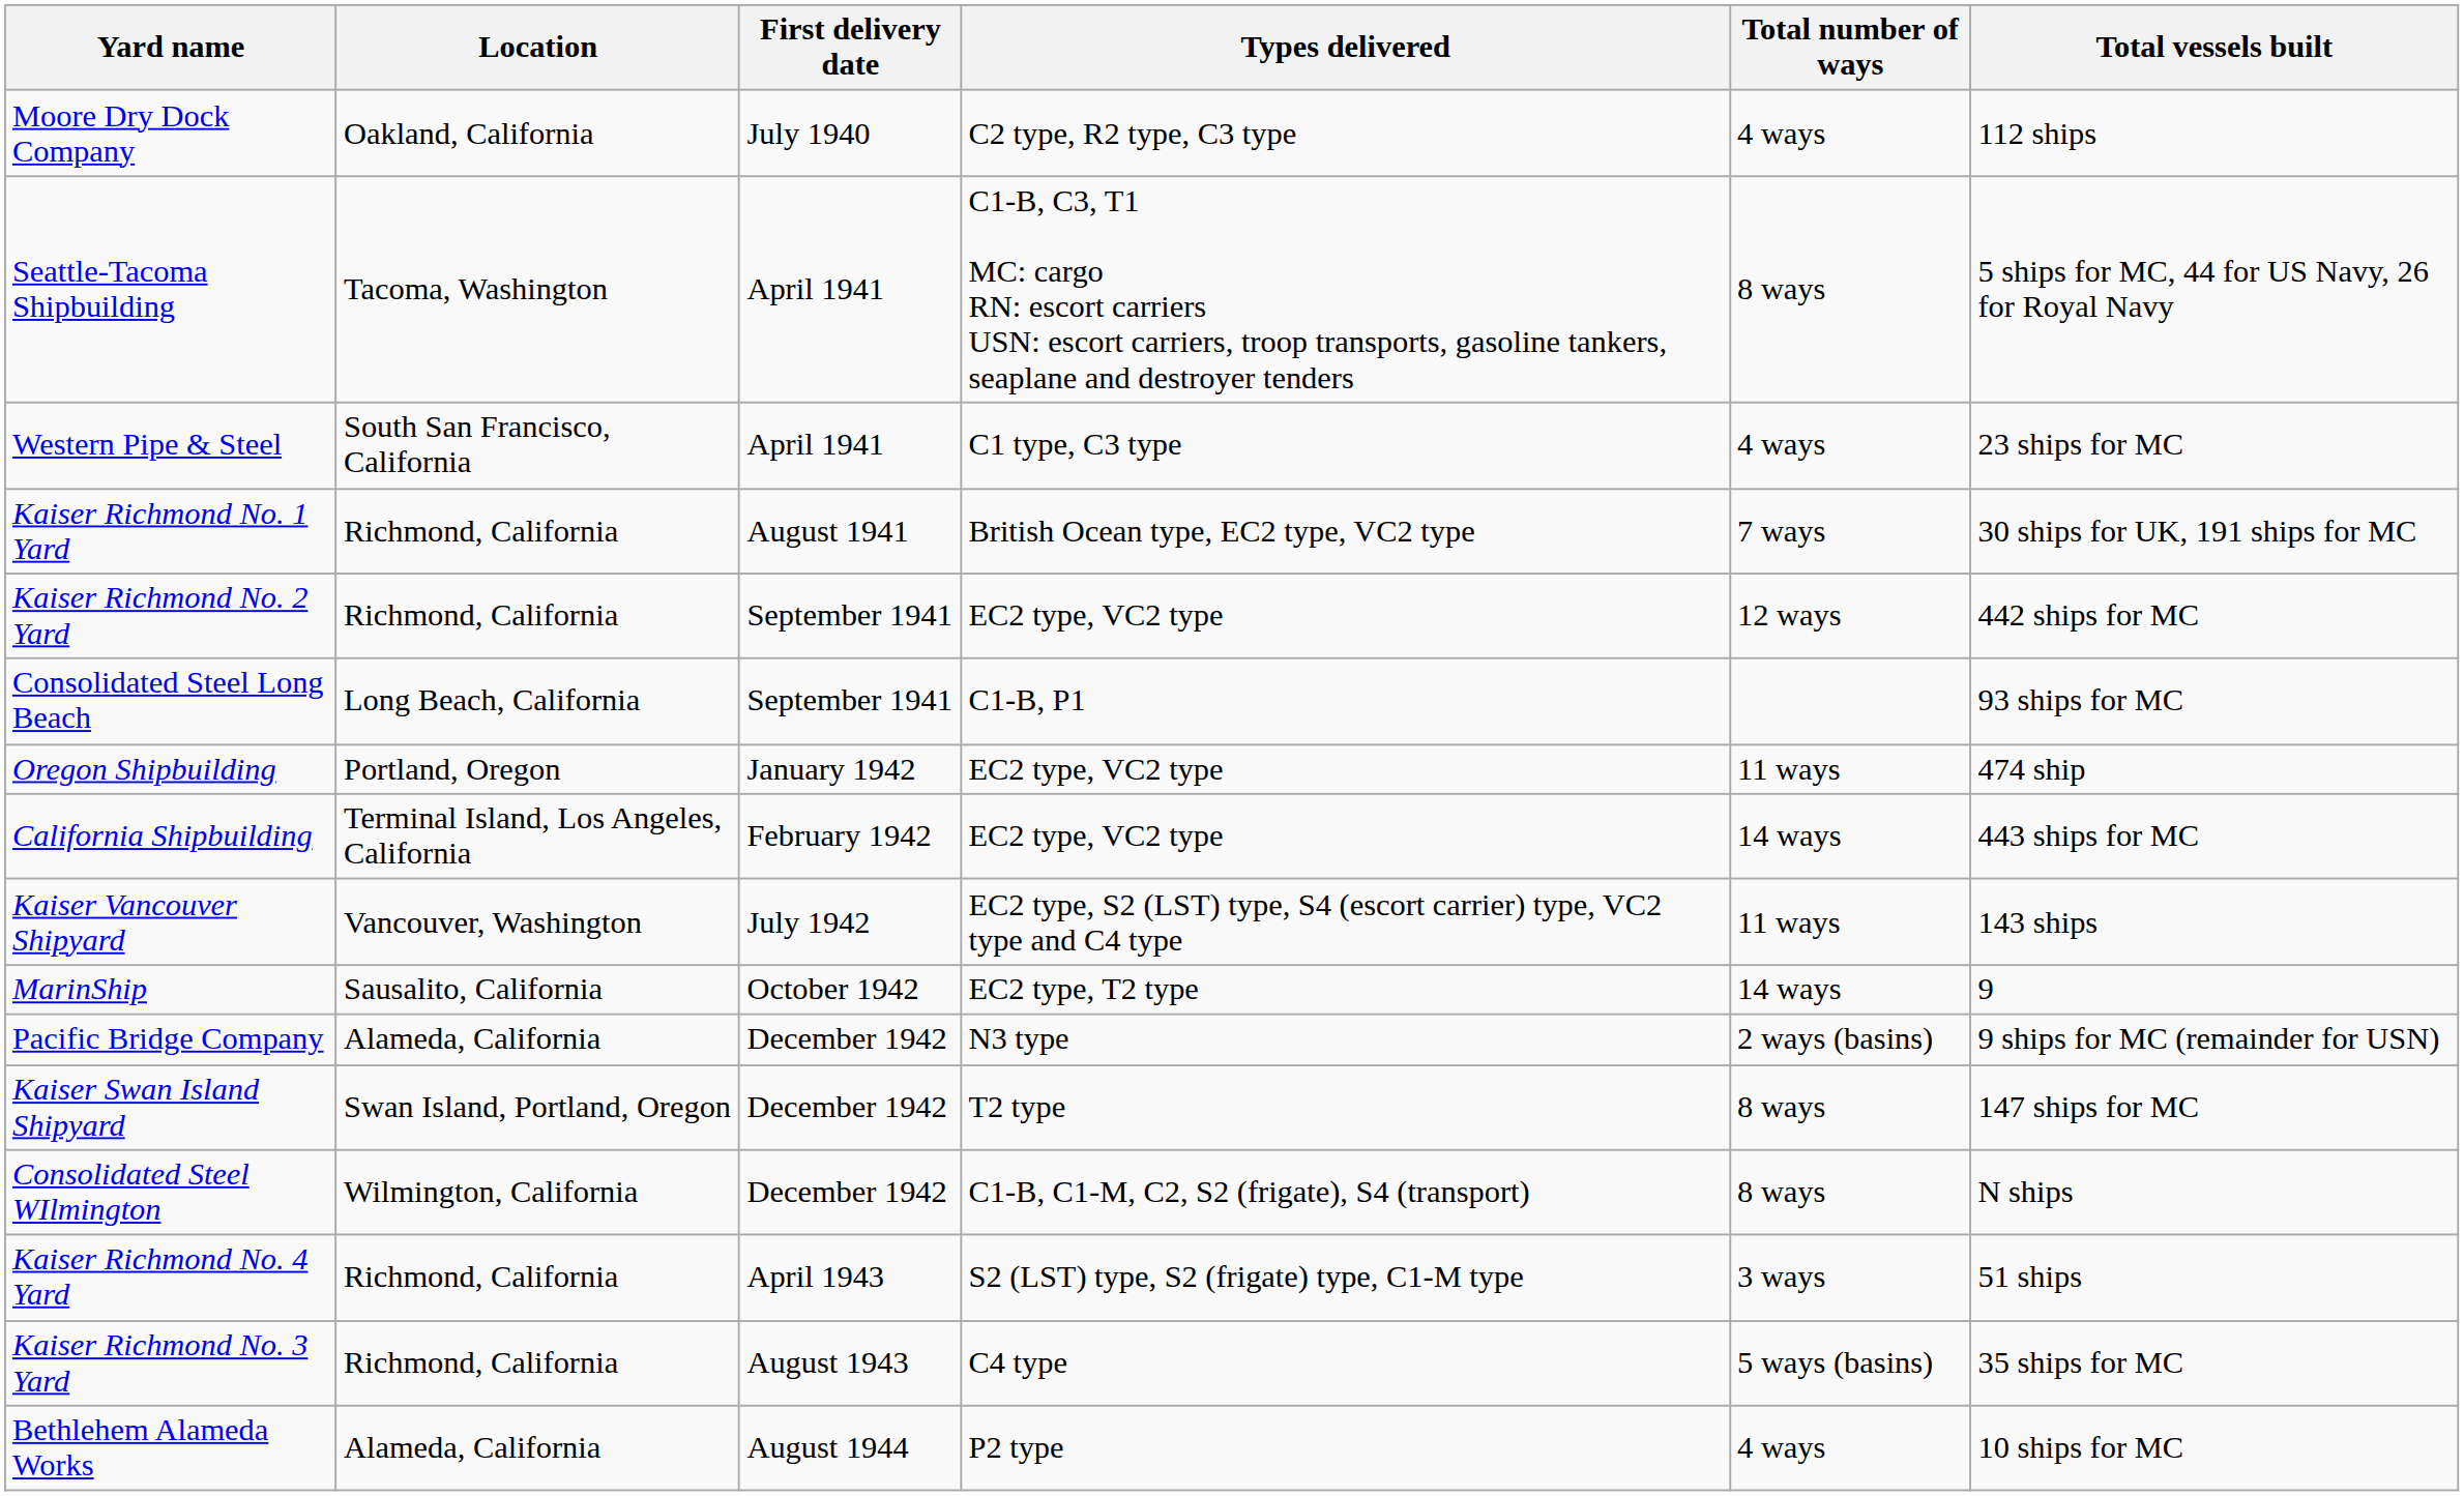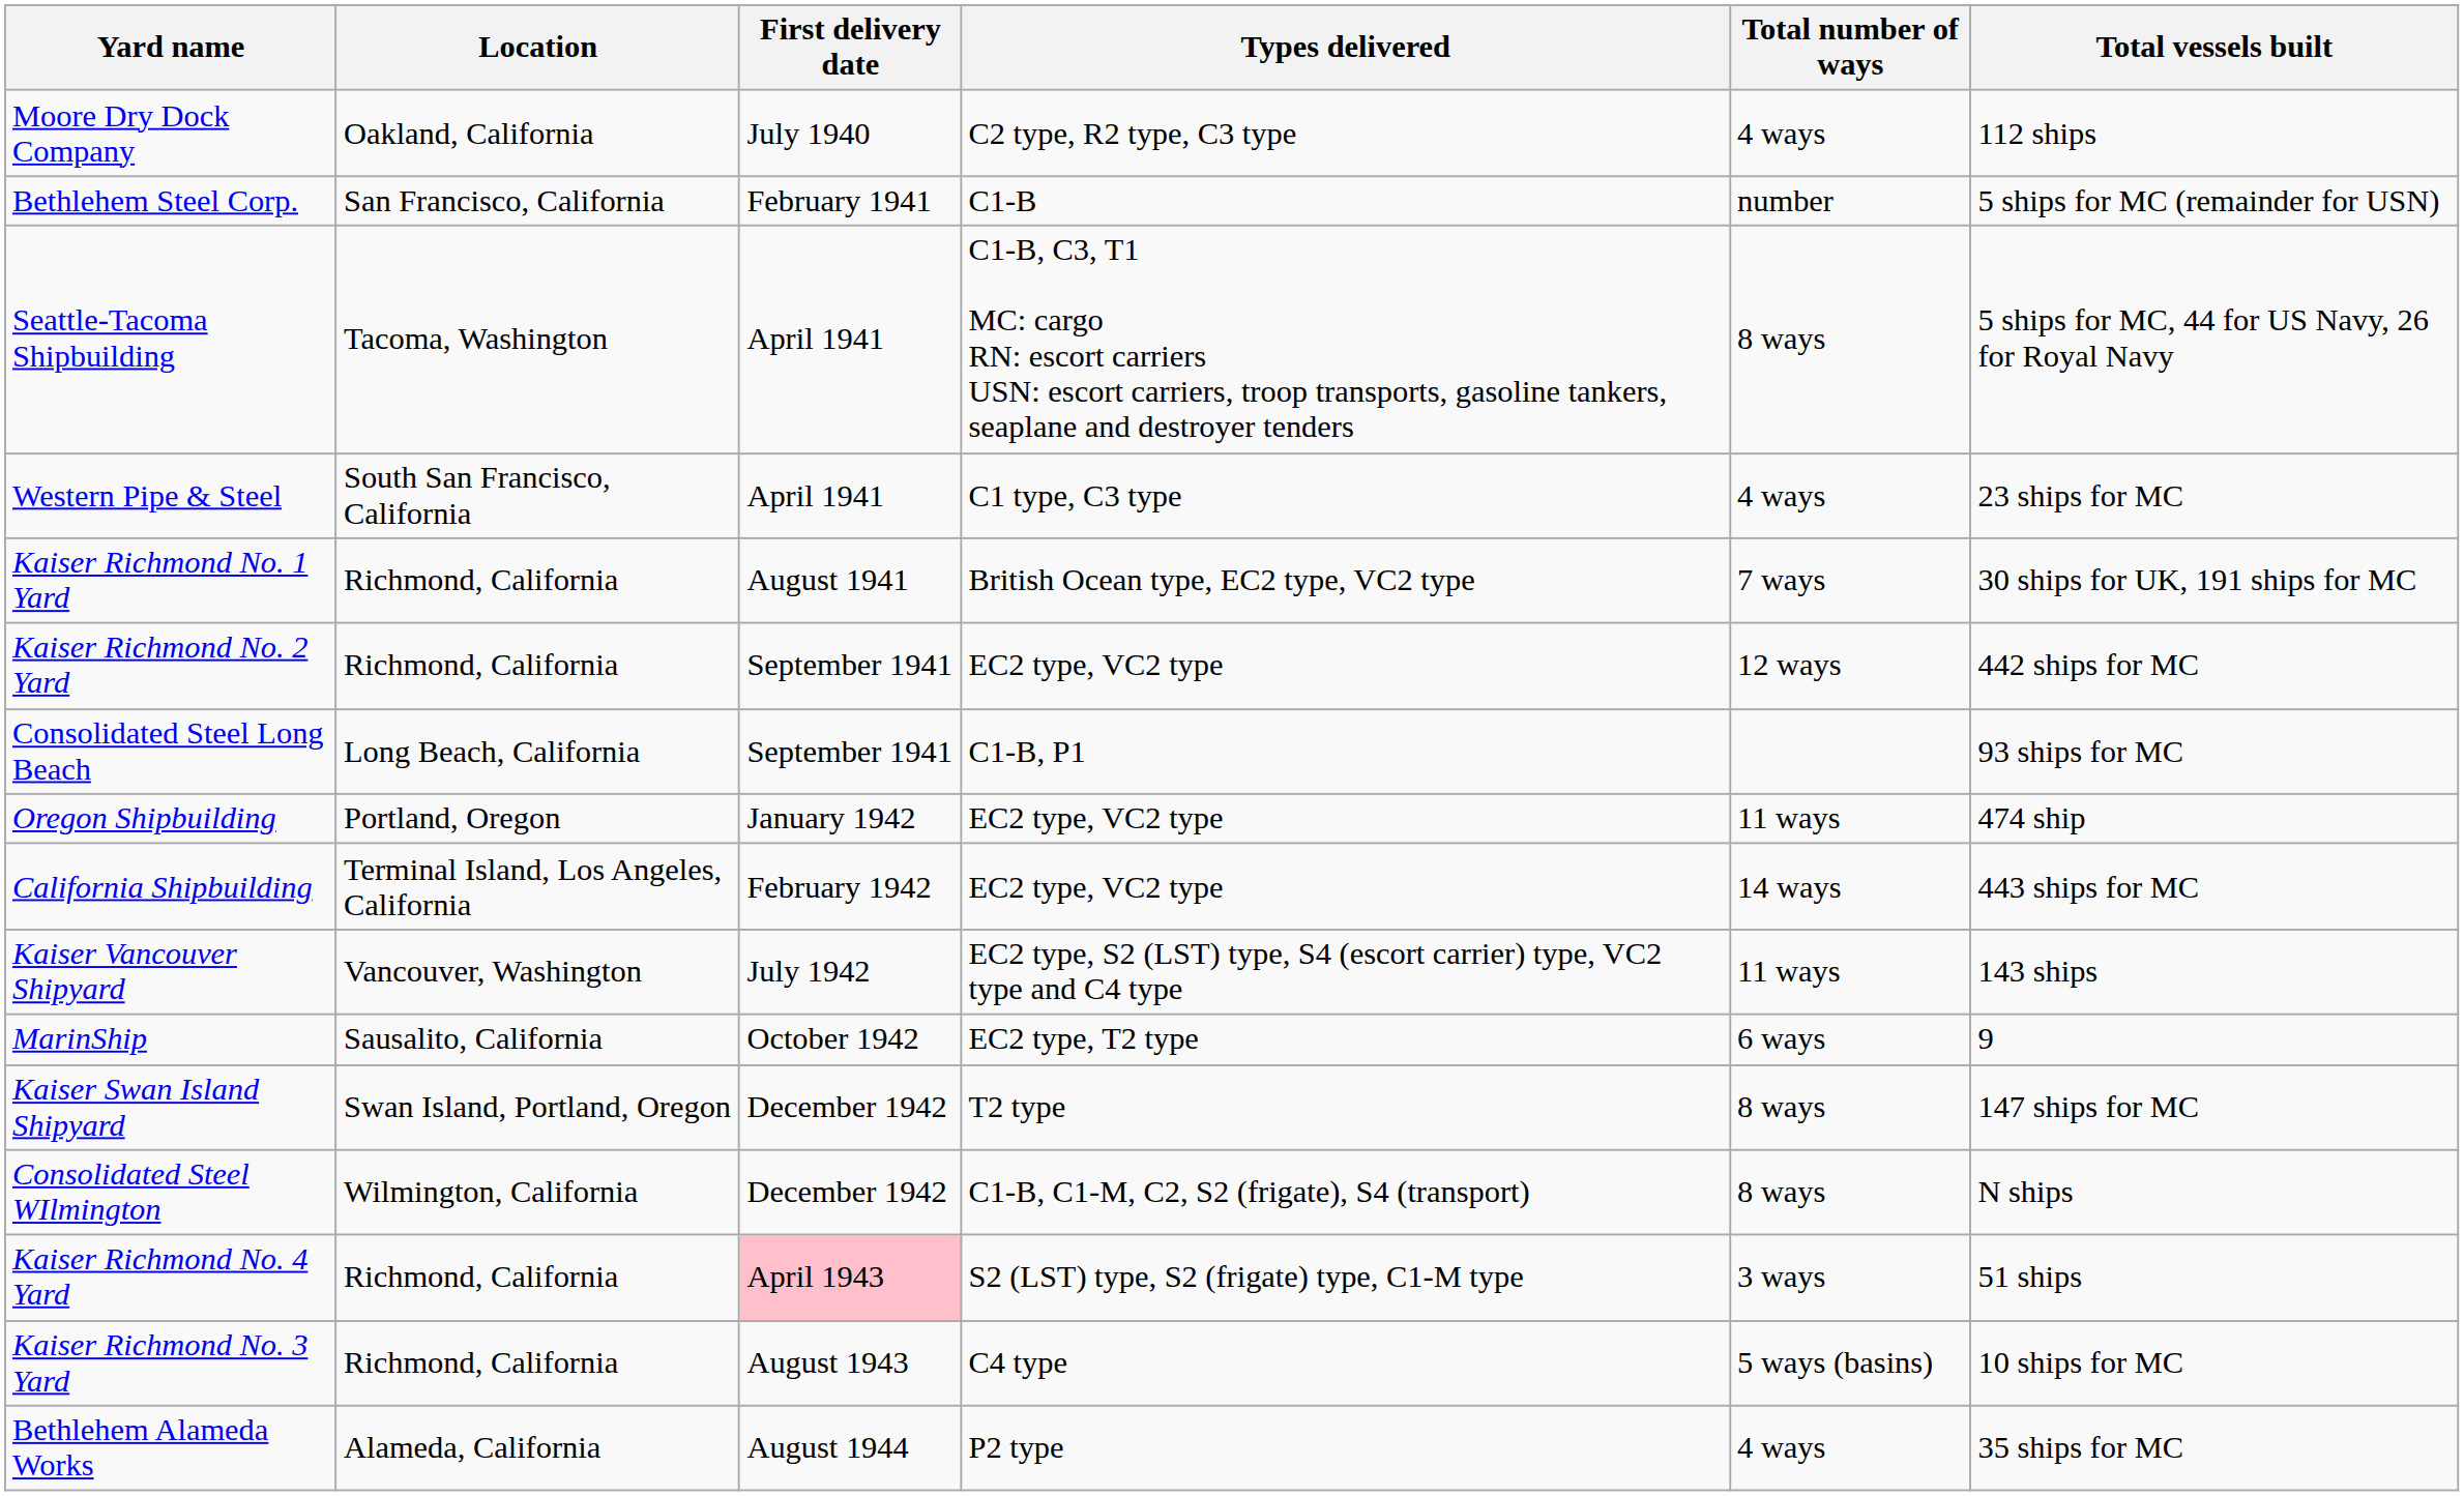+ row: Bethlehem Steel Corp. | San Francisco, California | February 1941 | C1-B | number | 5 ships for MC (remainder for USN)
MarinShip | Total number of ways: 14 ways -> 6 ways
- row: Pacific Bridge Company | Alameda, California | December 1942 | N3 type | 2 ways (basins) | 9 ships for MC (remainder for USN)
Kaiser Richmond No. 4 Yard | First delivery date: no background -> pink background
Kaiser Richmond No. 3 Yard | Total vessels built: 35 ships for MC -> 10 ships for MC
Bethlehem Alameda Works | Total vessels built: 10 ships for MC -> 35 ships for MC
